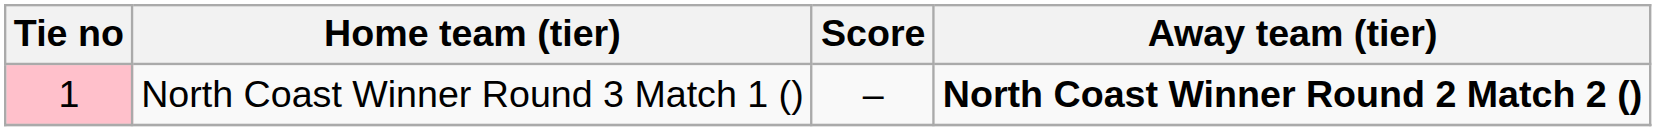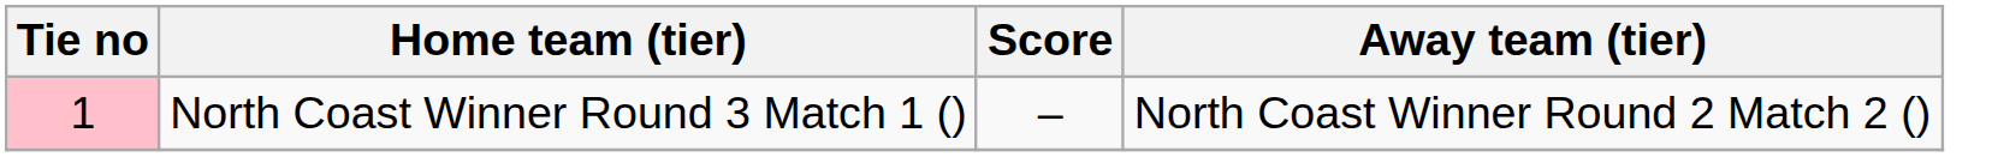North Coast Winner Round 3 Match 1 () | Away team (tier): bold -> normal
